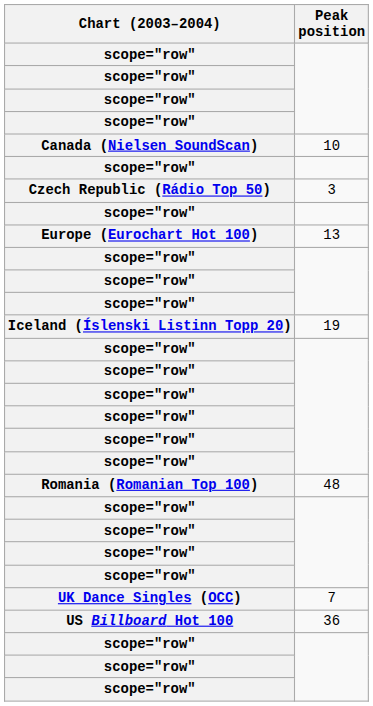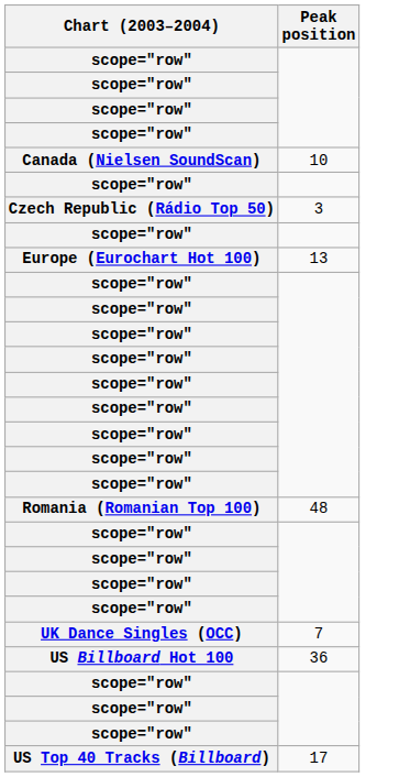- row: Iceland (Íslenski Listinn Topp 20) | 19
+ row: US Top 40 Tracks (Billboard) | 17
